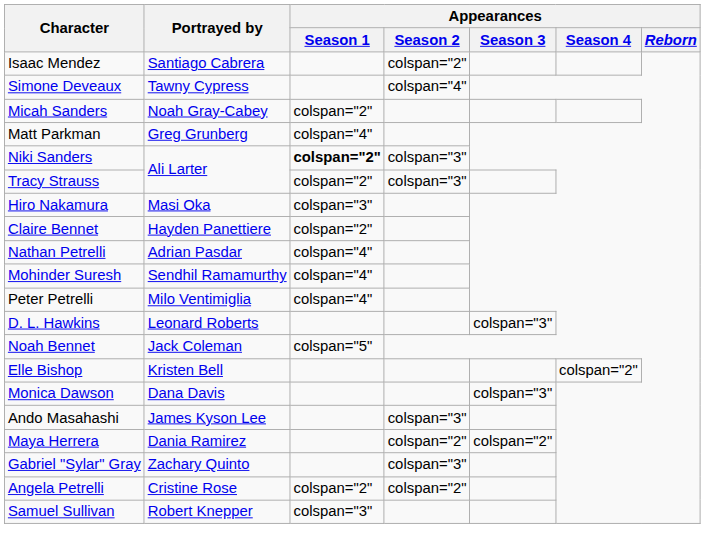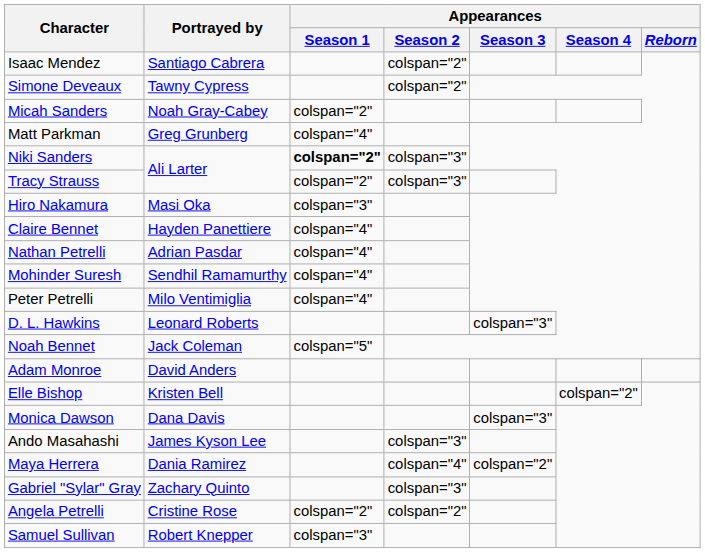Simone Deveaux | Appearances / Season 2: colspan="4" -> colspan="2"
Claire Bennet | Appearances / Season 1: colspan="2" -> colspan="4"
+ row: Adam Monroe | David Anders
Maya Herrera | Appearances / Season 2: colspan="2" -> colspan="4"
